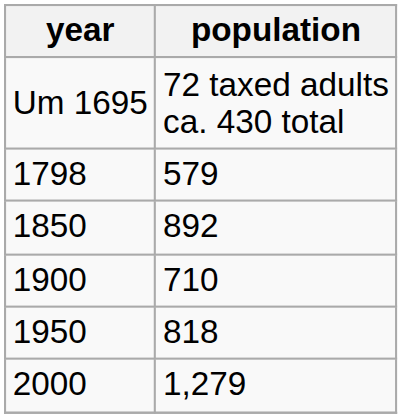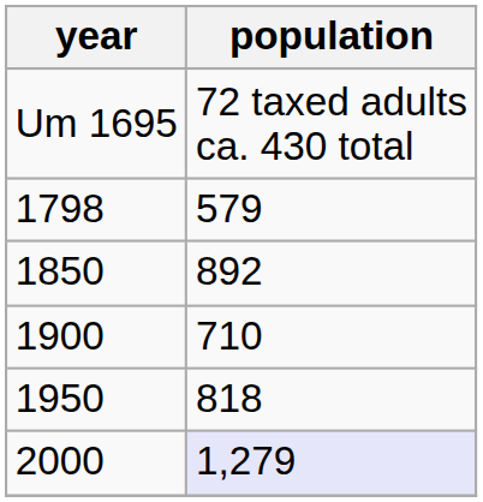2000 | population: no background -> lavender background
